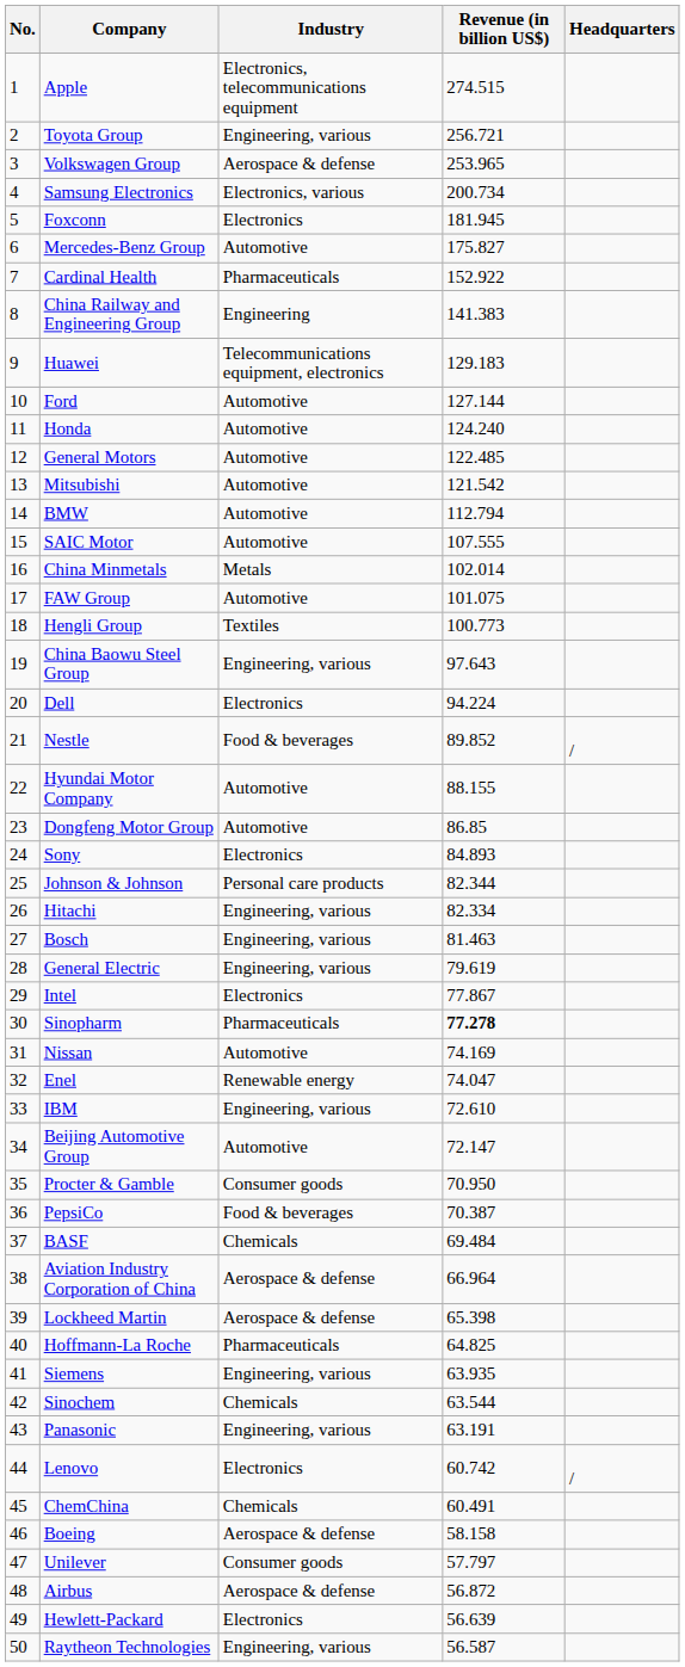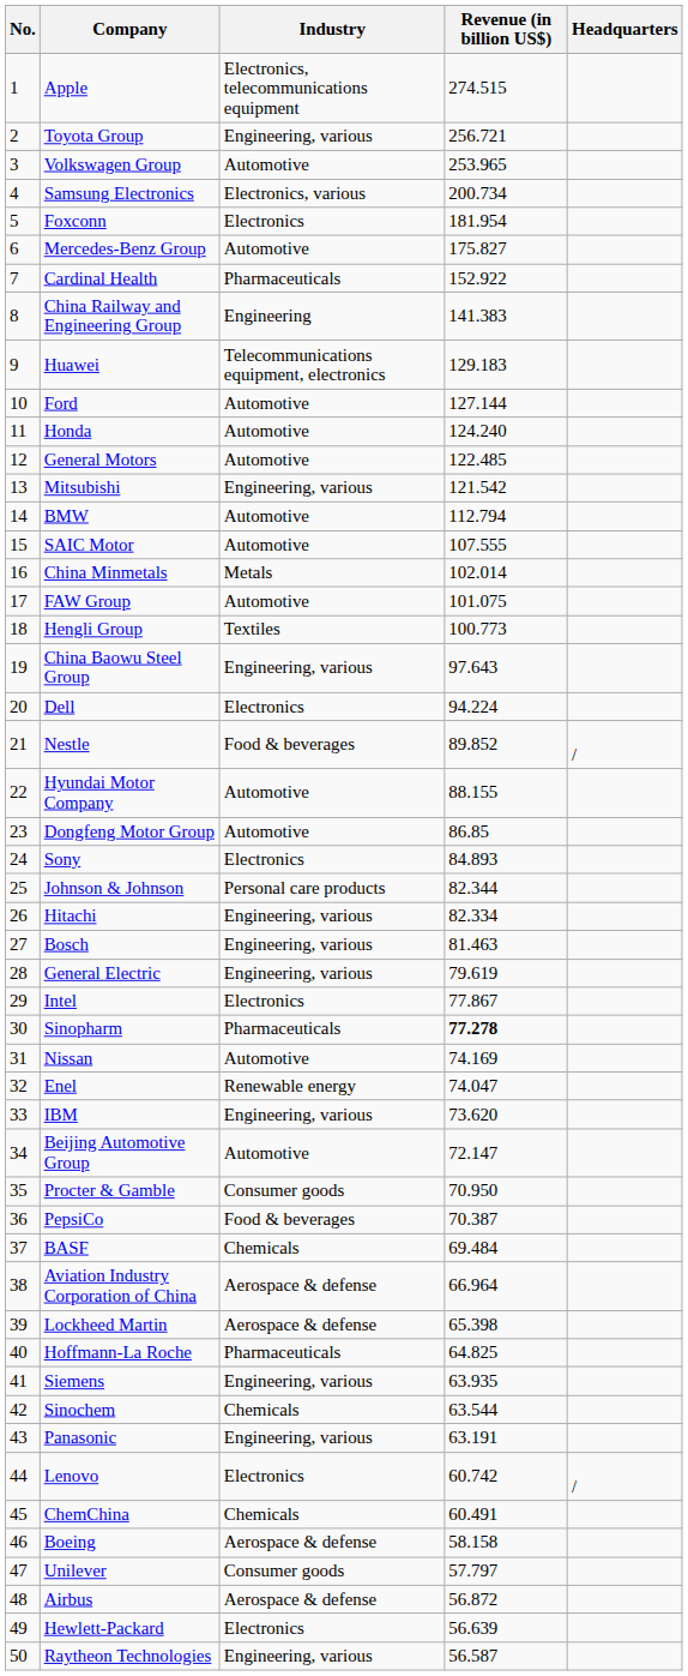Volkswagen Group | Industry: Aerospace & defense -> Automotive
Foxconn | Revenue (in billion US$): 181.945 -> 181.954
Mitsubishi | Industry: Automotive -> Engineering, various
IBM | Revenue (in billion US$): 72.610 -> 73.620
